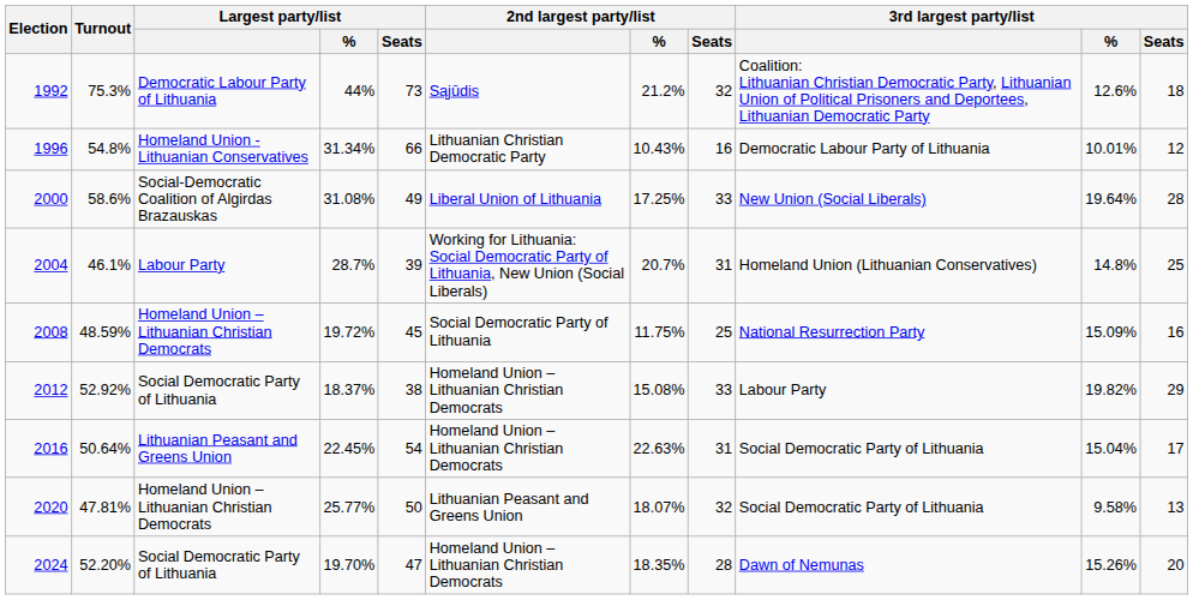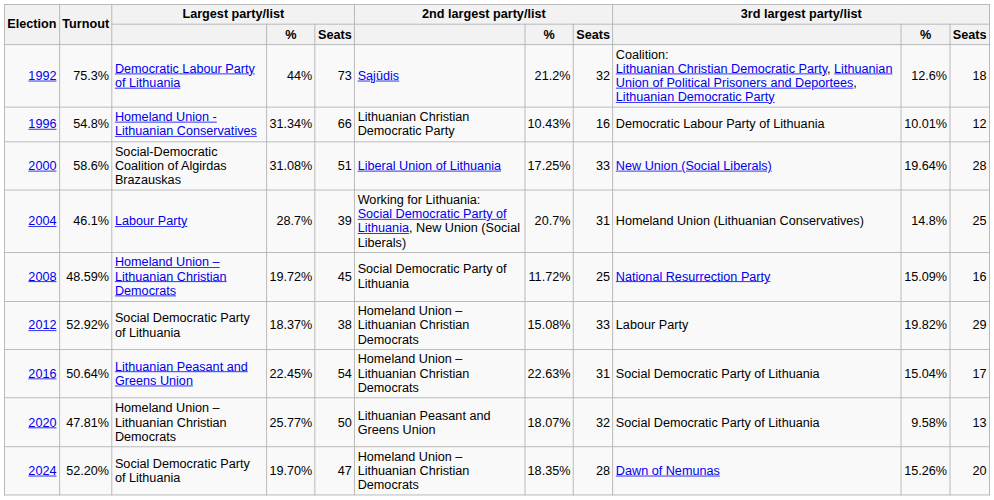2000 | Largest party/list / Seats: 49 -> 51
2008 | 2nd largest party/list / %: 11.75% -> 11.72%
